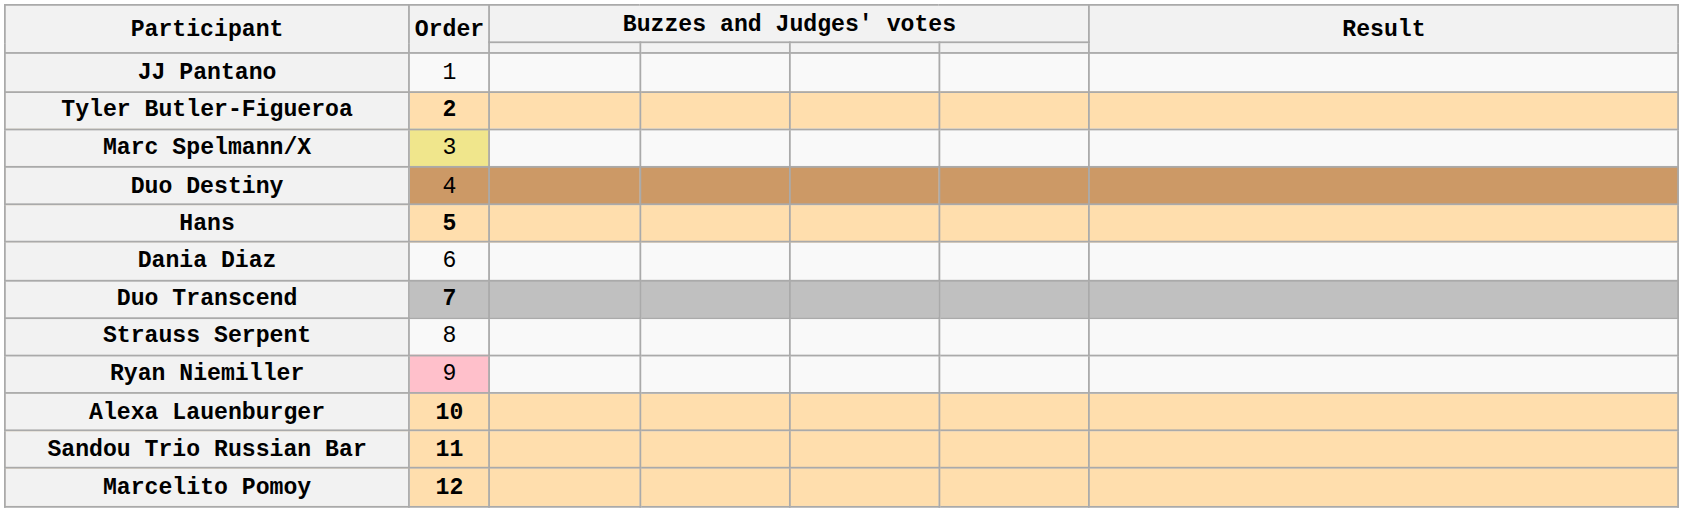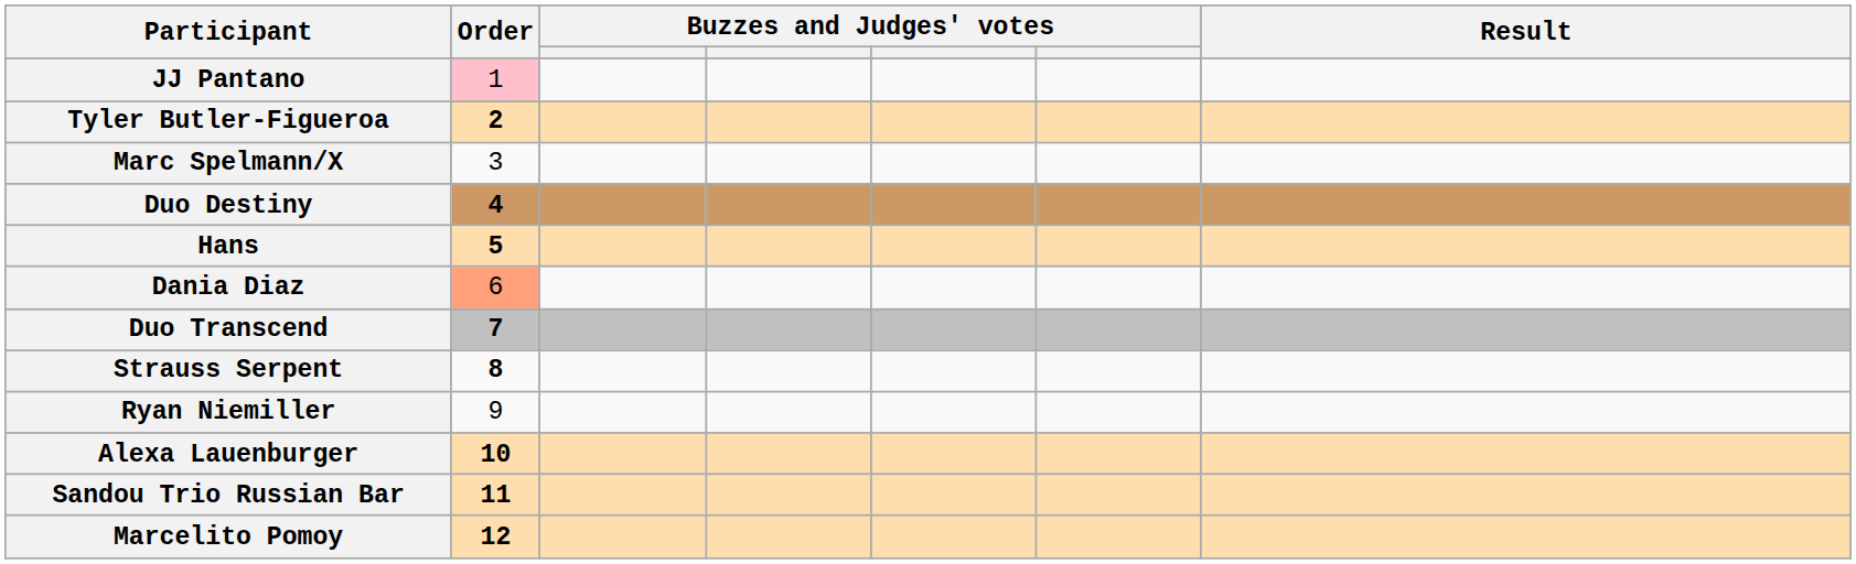JJ Pantano | Order: no background -> pink background
Marc Spelmann/X | Order: khaki background -> no background
Duo Destiny | Order: normal -> bold
Dania Diaz | Order: no background -> lightsalmon background
Strauss Serpent | Order: normal -> bold
Ryan Niemiller | Order: pink background -> no background
